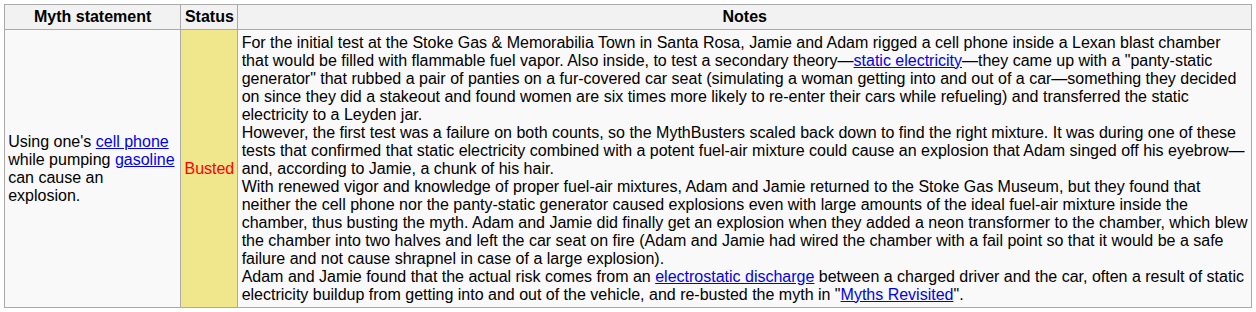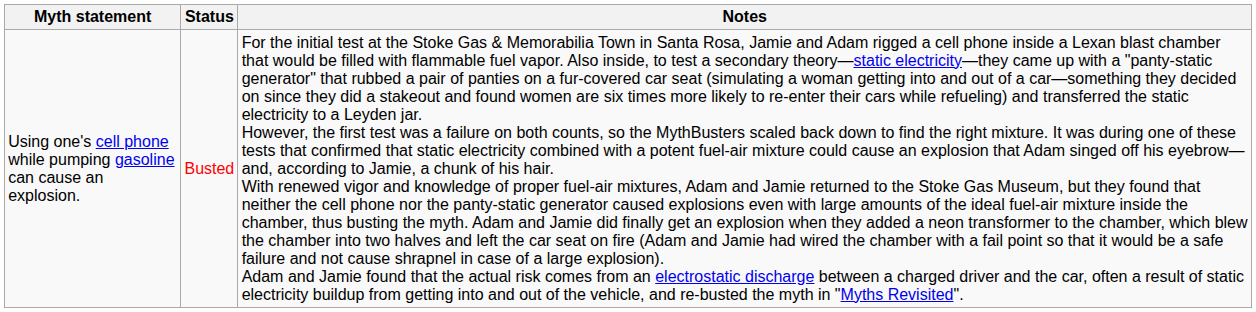row 2 | Status: khaki background -> no background
